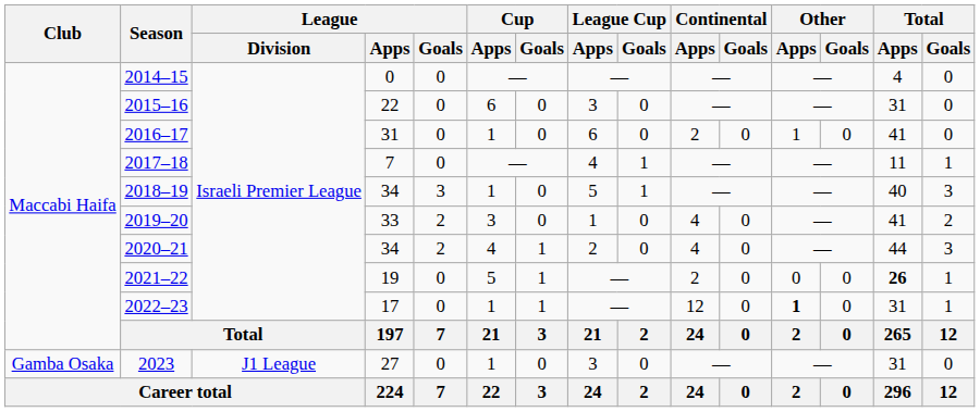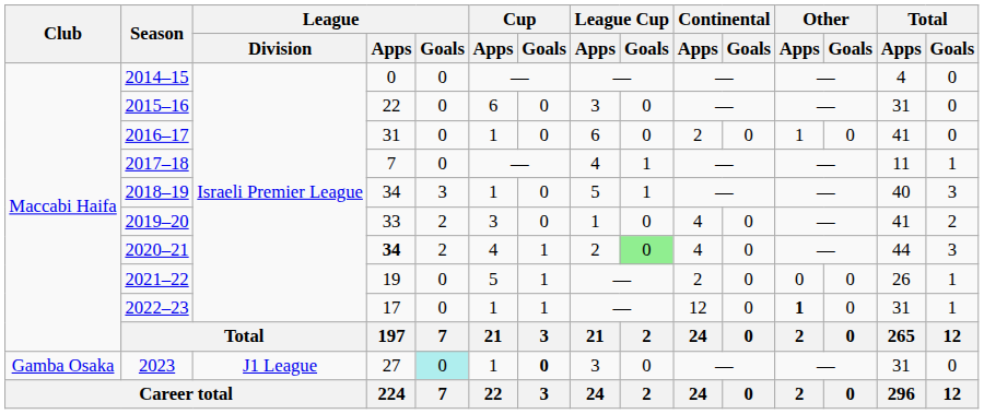2020–21 | League / Apps: normal -> bold
2020–21 | League Cup / Goals: no background -> lightgreen background
2021–22 | Total / Apps: bold -> normal
2023 | League / Goals: no background -> paleturquoise background
2023 | Cup / Goals: normal -> bold
